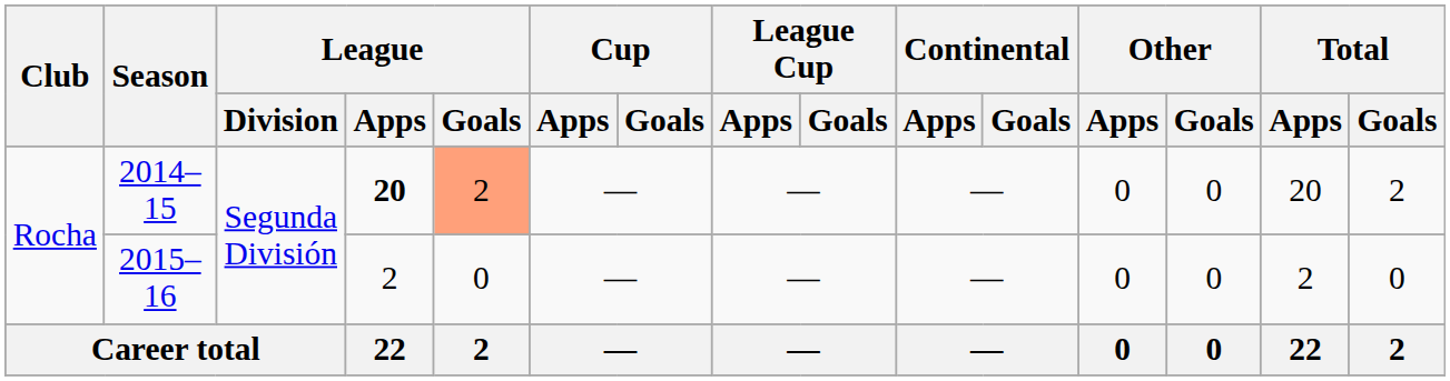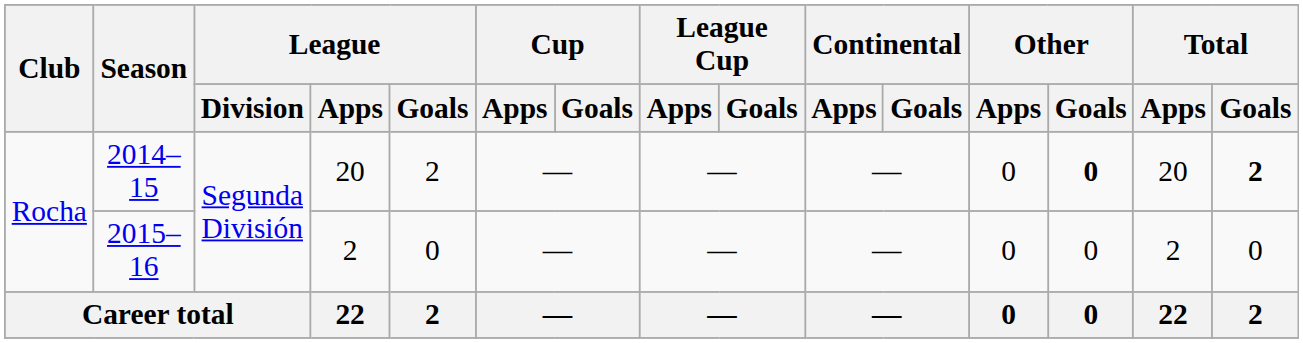2014–15 | League / Apps: bold -> normal
2014–15 | League / Goals: lightsalmon background -> no background
2014–15 | Other / Goals: normal -> bold
2014–15 | Total / Goals: normal -> bold
